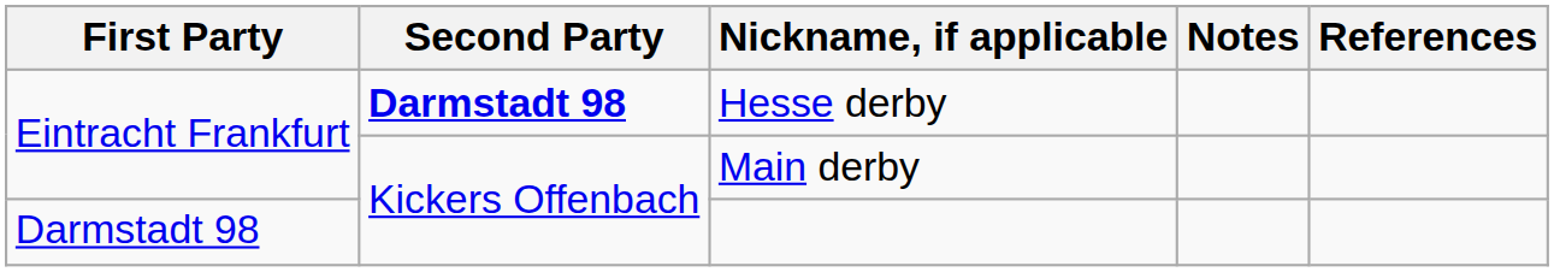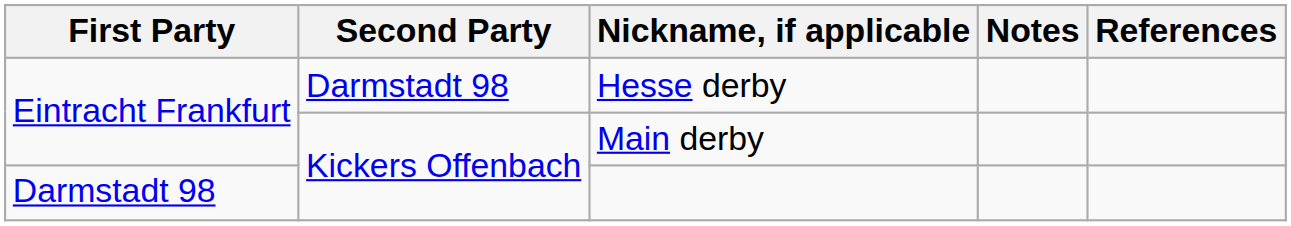Hesse derby | Second Party: bold -> normal
